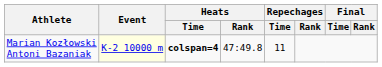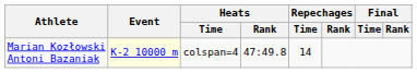Marian Kozłowski Antoni Bazaniak | Heats / Time: bold -> normal
Marian Kozłowski Antoni Bazaniak | Repechages / Time: 11 -> 14
